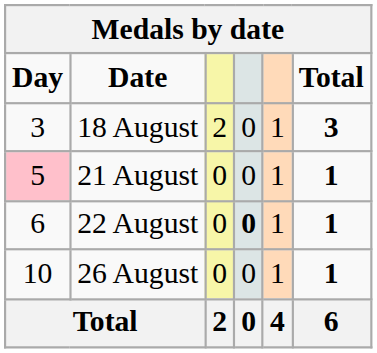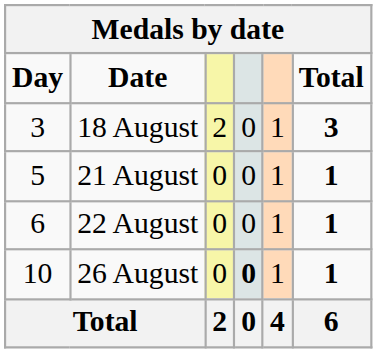21 August | Day: pink background -> no background
22 August | column 4: bold -> normal
26 August | column 4: normal -> bold
